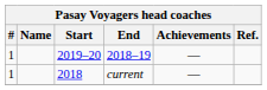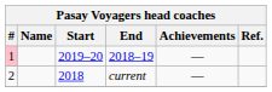2018–19 | #: no background -> pink background
current | #: 1 -> 2
